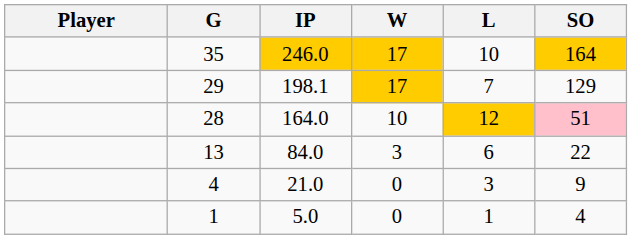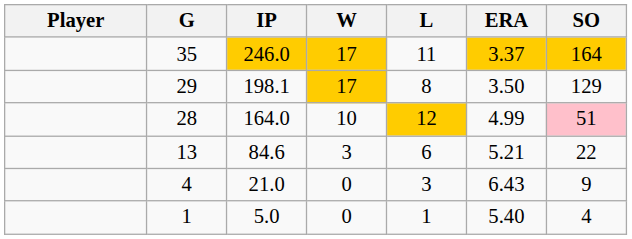+ column: ERA | 3.37 | 3.50 | 4.99 | 5.21 | 6.43 | 5.40
35 | L: 10 -> 11
29 | L: 7 -> 8
13 | IP: 84.0 -> 84.6
